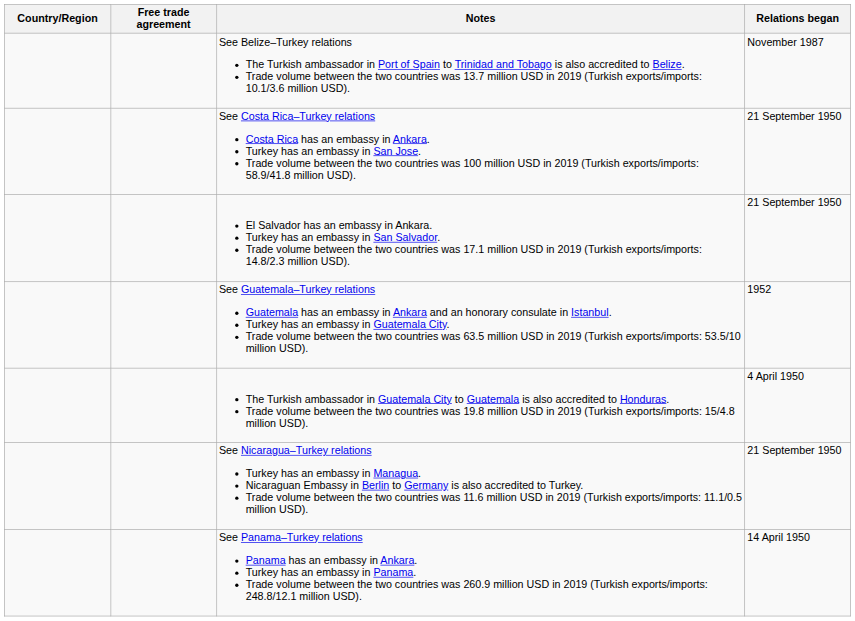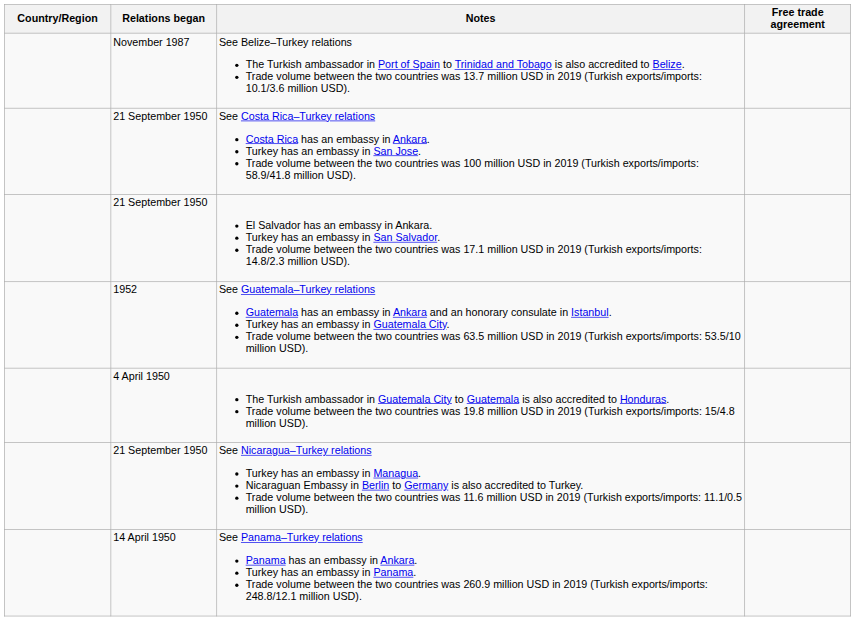columns swapped: Relations began <-> Free trade agreement
